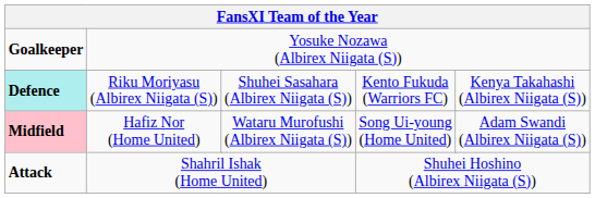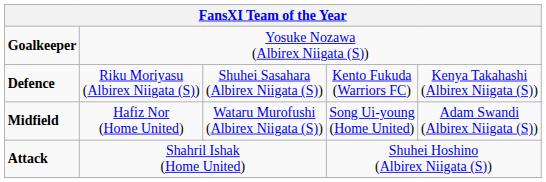Defence | column 1: paleturquoise background -> no background
Midfield | column 1: pink background -> no background
